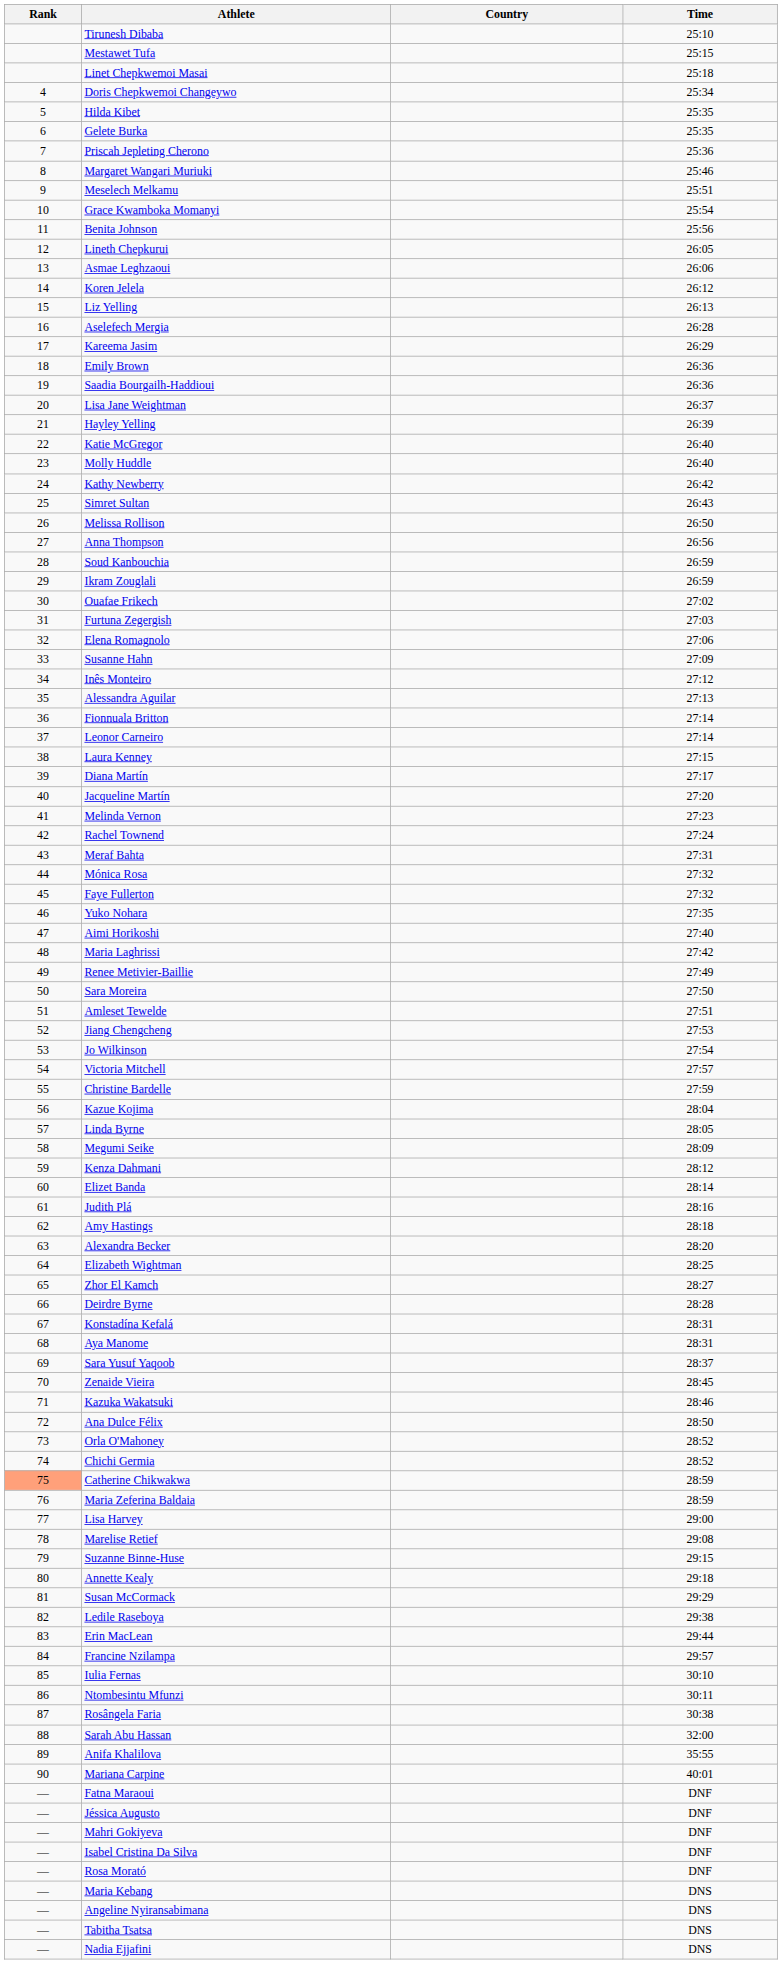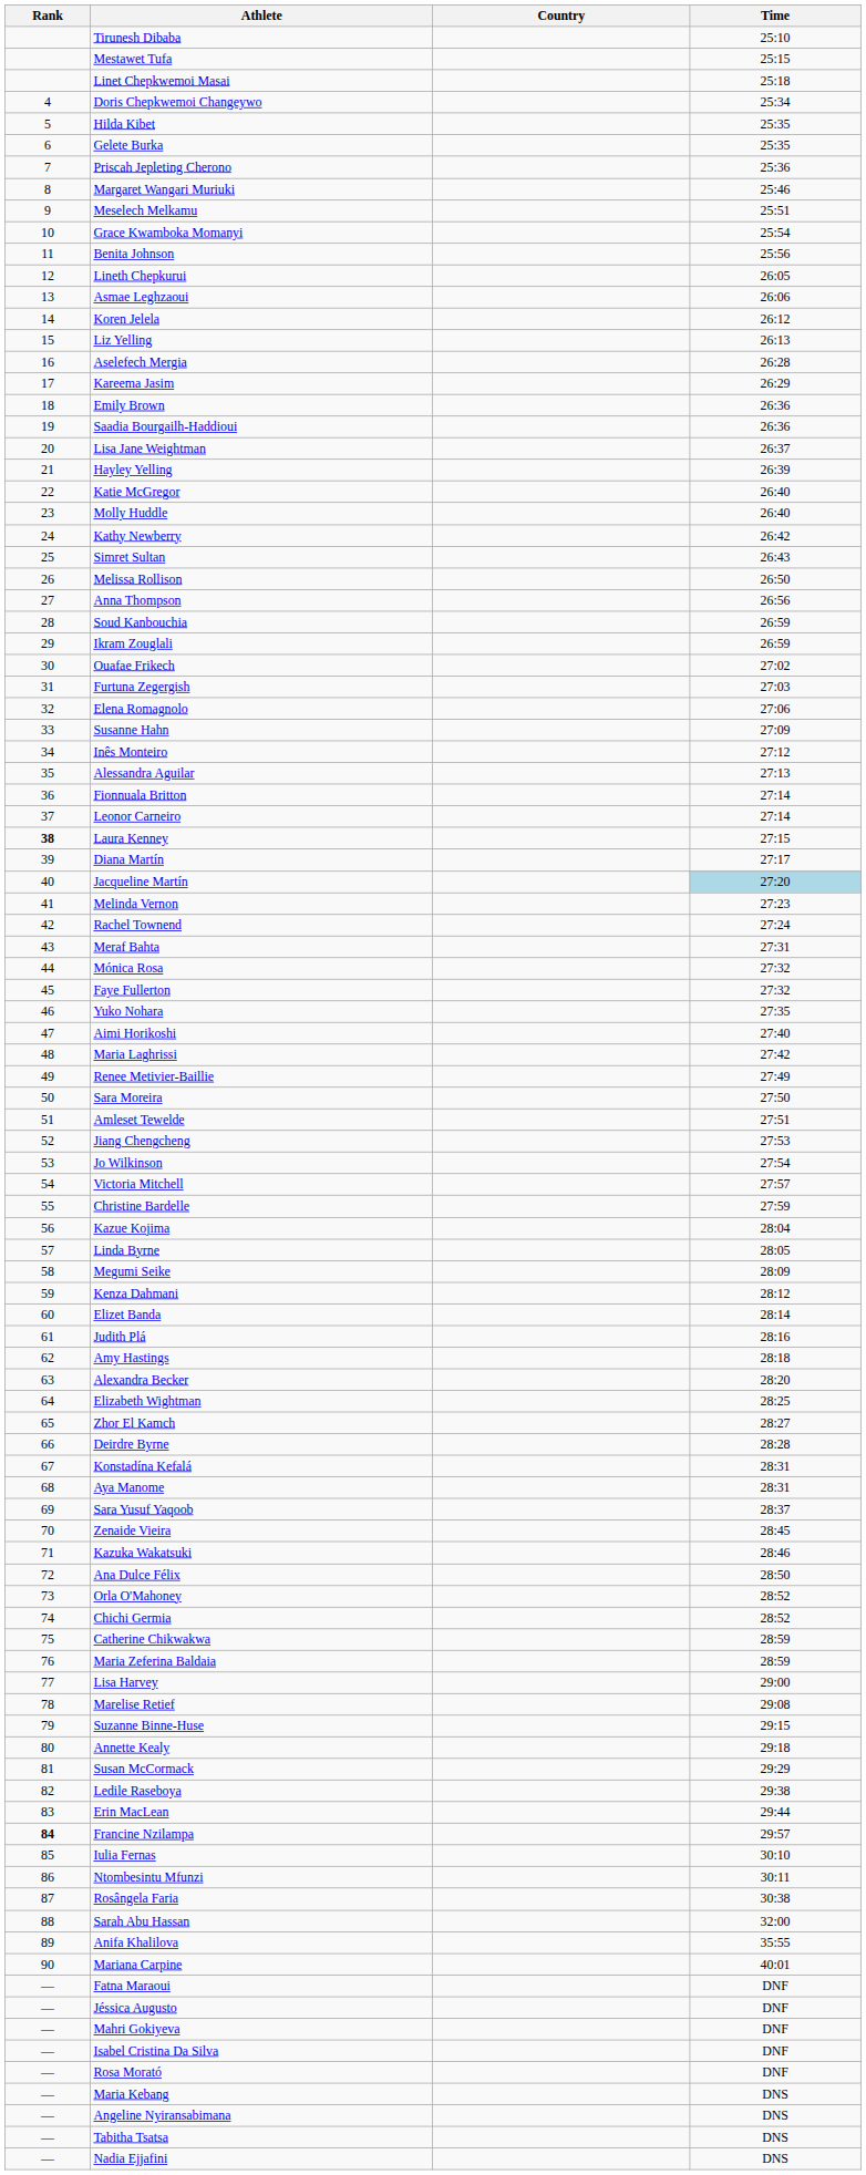Laura Kenney | Rank: normal -> bold
Jacqueline Martín | Time: no background -> lightblue background
Catherine Chikwakwa | Rank: lightsalmon background -> no background
Francine Nzilampa | Rank: normal -> bold
